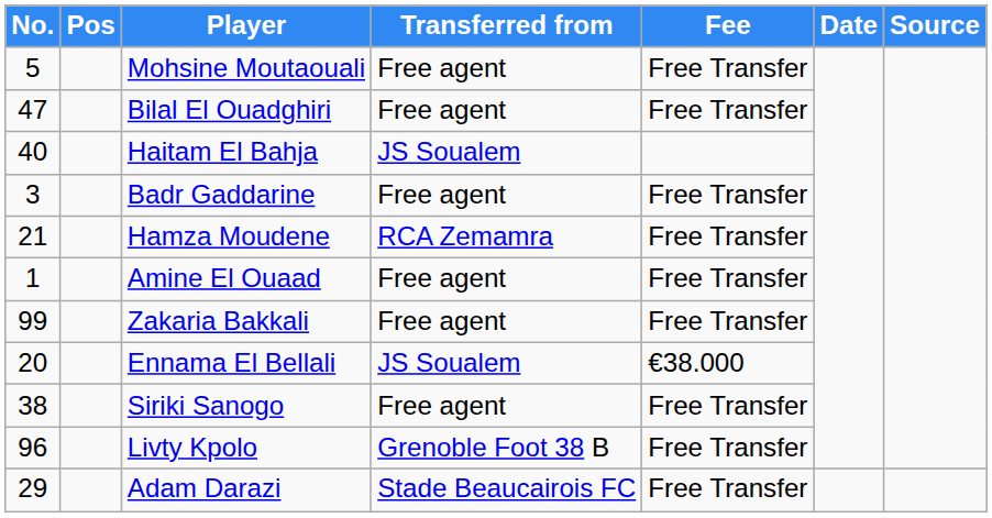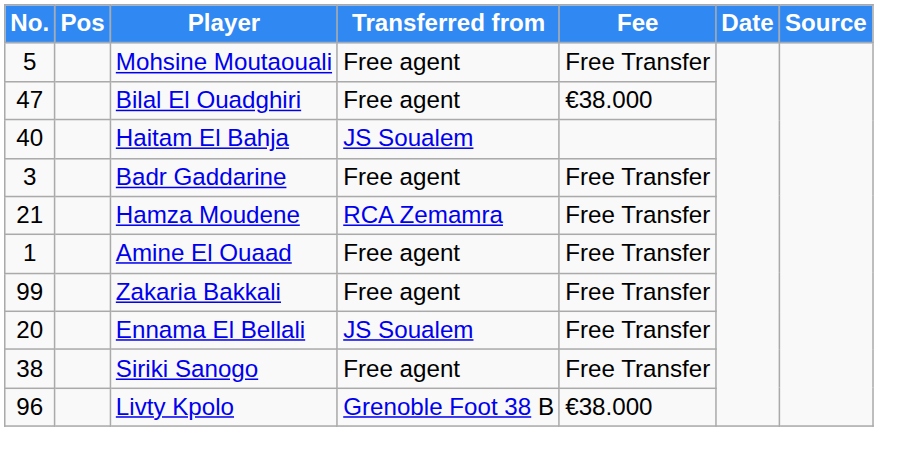Bilal El Ouadghiri | Fee: Free Transfer -> €38.000
Ennama El Bellali | Fee: €38.000 -> Free Transfer
Livty Kpolo | Fee: Free Transfer -> €38.000
- row: 29 | Adam Darazi | Stade Beaucairois FC | Free Transfer
